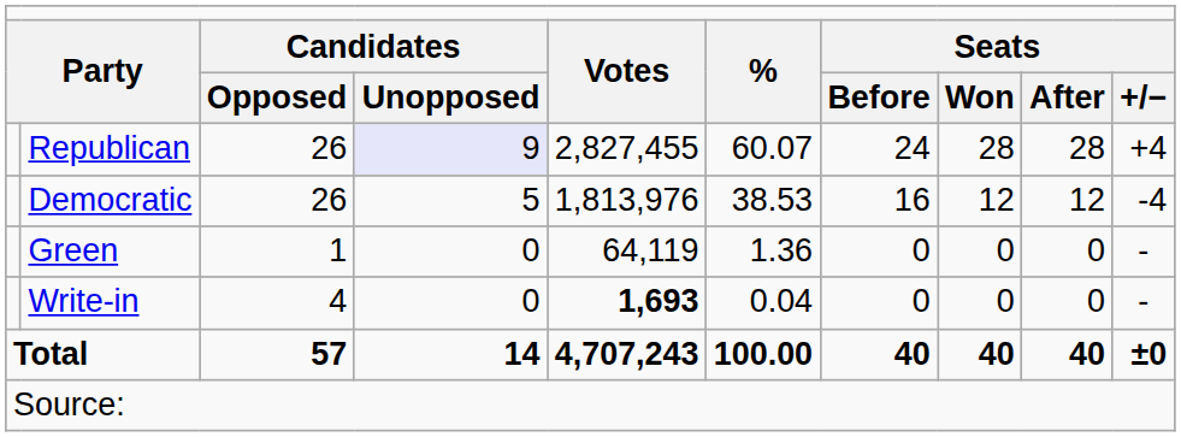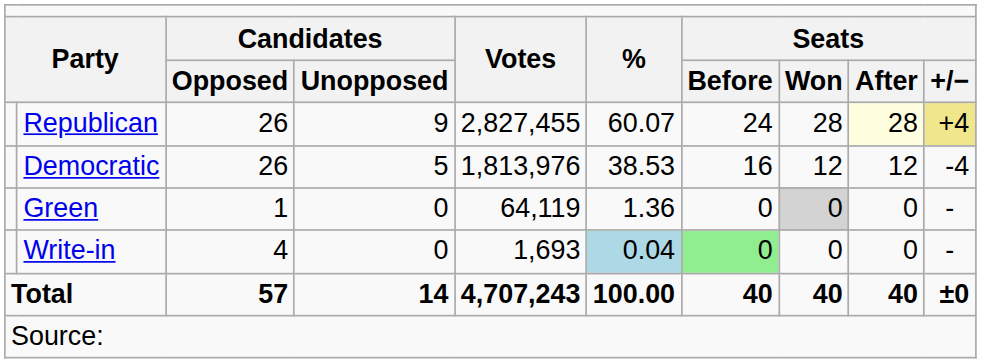Republican | column 4: lavender background -> no background
Republican | column 9: no background -> lightyellow background
Republican | column 10: no background -> khaki background
Green | column 8: no background -> lightgrey background
Write-in | column 5: bold -> normal
Write-in | column 6: no background -> lightblue background
Write-in | column 7: no background -> lightgreen background
